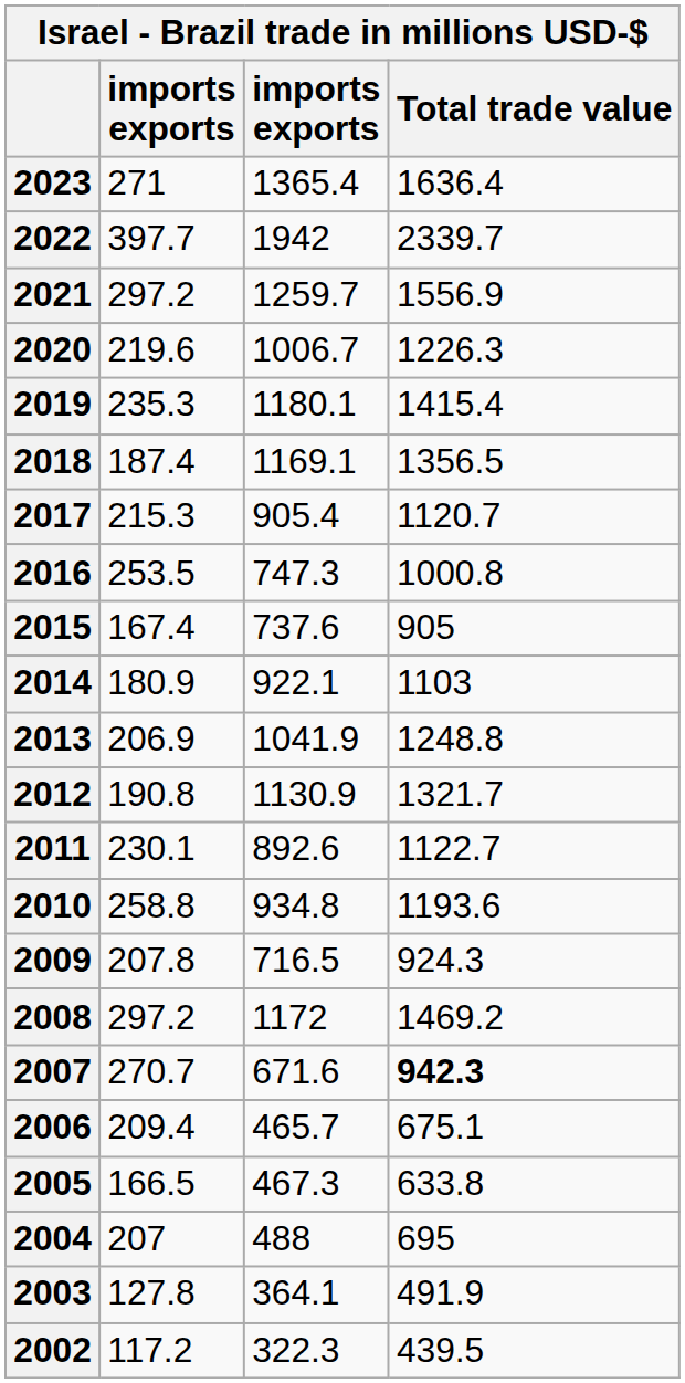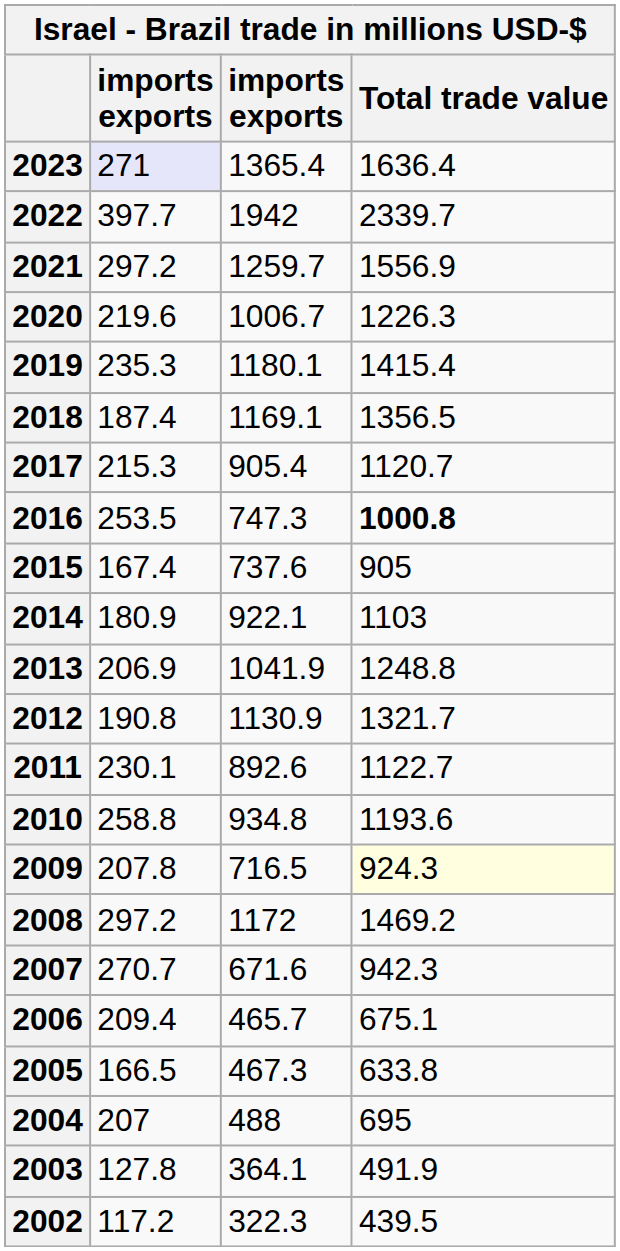2023 | column 2: no background -> lavender background
2016 | Total trade value: normal -> bold
2009 | Total trade value: no background -> lightyellow background
2007 | Total trade value: bold -> normal
